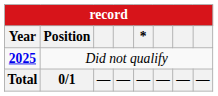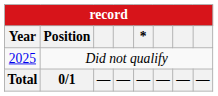Did not qualify | Year: bold -> normal
